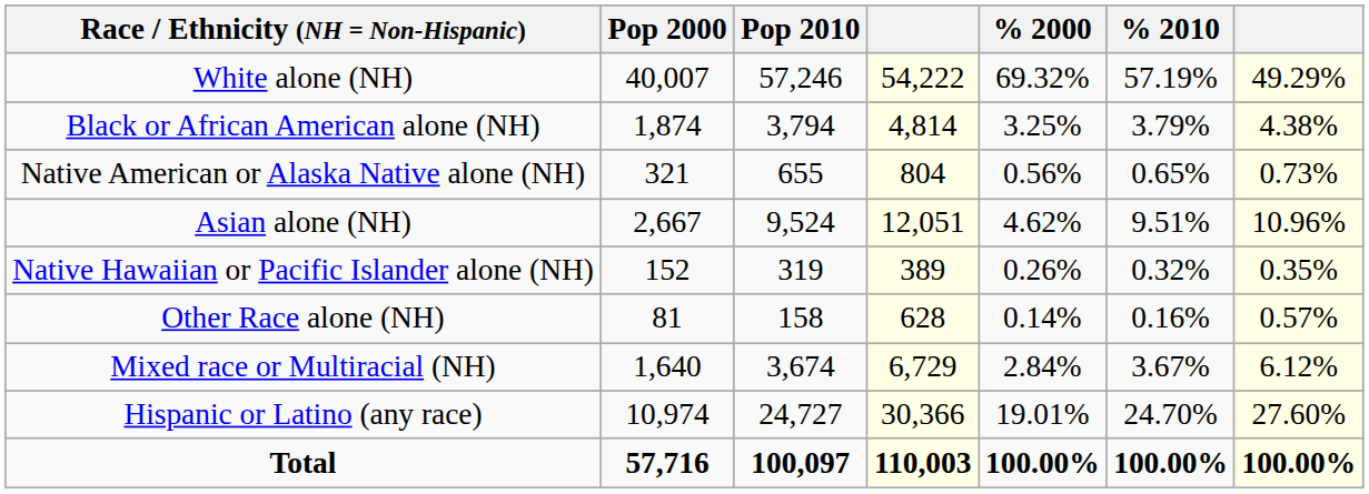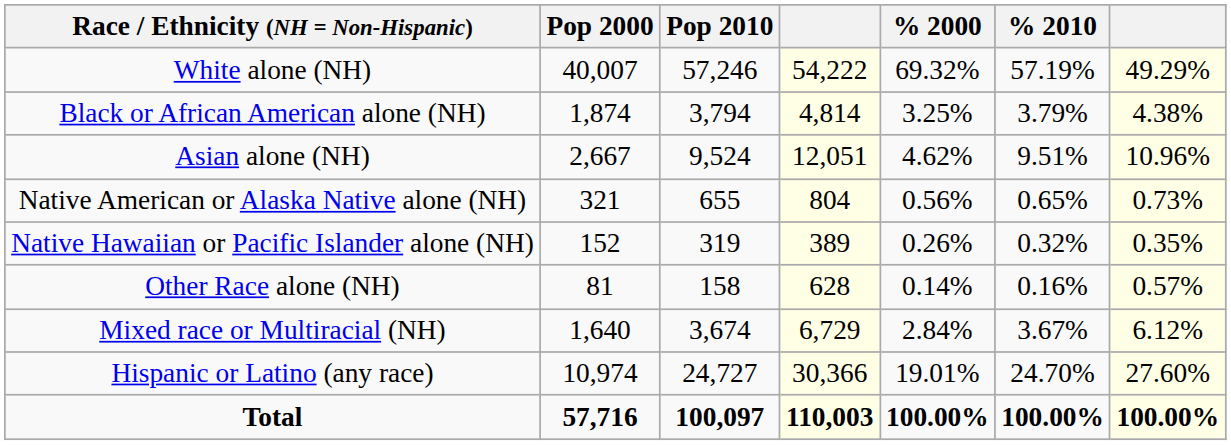rows swapped: Native American or Alaska Native alone (NH) <-> Asian alone (NH)
